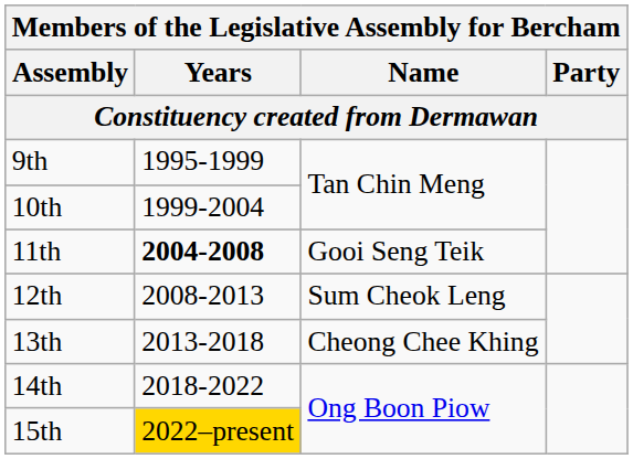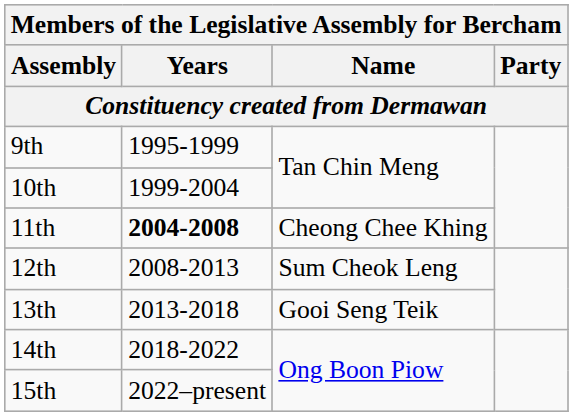11th | Name: Gooi Seng Teik -> Cheong Chee Khing
13th | Name: Cheong Chee Khing -> Gooi Seng Teik
15th | Years: gold background -> no background
